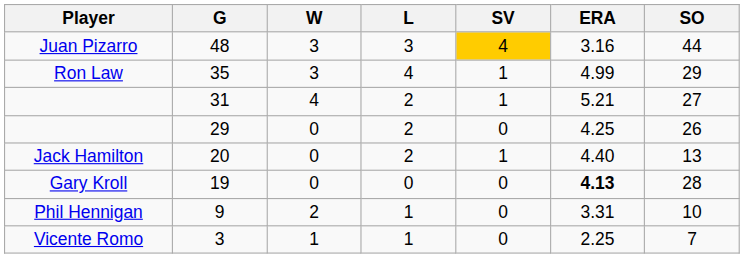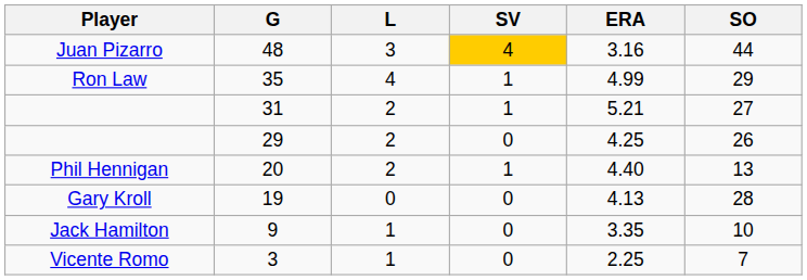- column: W | 3 | 3 | 4 | 0 | 0 | 0 | 2 | 1
20 | Player: Jack Hamilton -> Phil Hennigan
19 | ERA: bold -> normal
9 | Player: Phil Hennigan -> Jack Hamilton
9 | ERA: 3.31 -> 3.35
